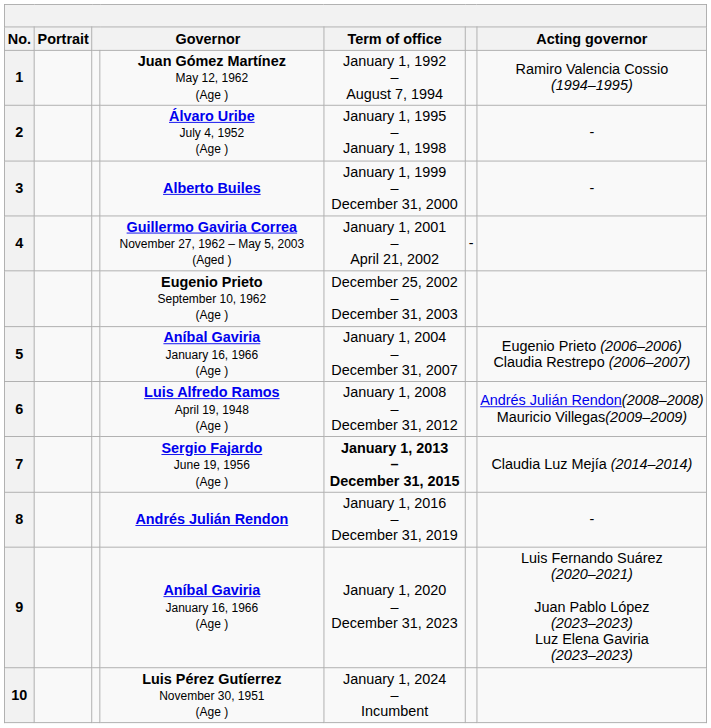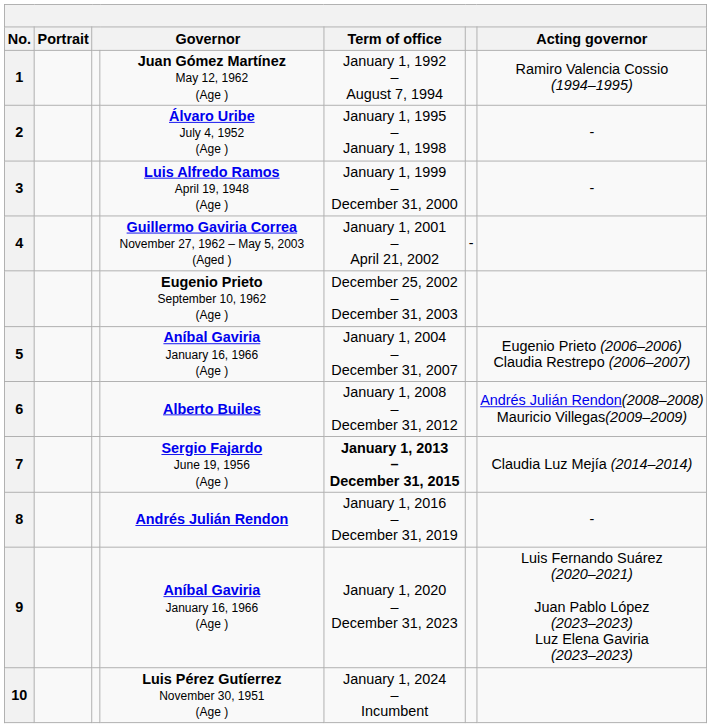3 | column 4: Alberto Builes -> Luis Alfredo Ramos April 19, 1948 (Age )
6 | column 4: Luis Alfredo Ramos April 19, 1948 (Age ) -> Alberto Builes
